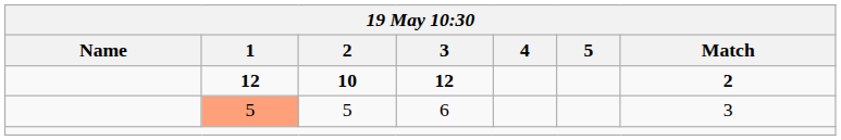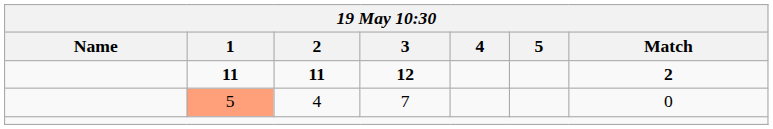row 3 | 1: 12 -> 11
row 3 | 2: 10 -> 11
row 4 | 2: 5 -> 4
row 4 | 3: 6 -> 7
row 4 | Match: 3 -> 0
